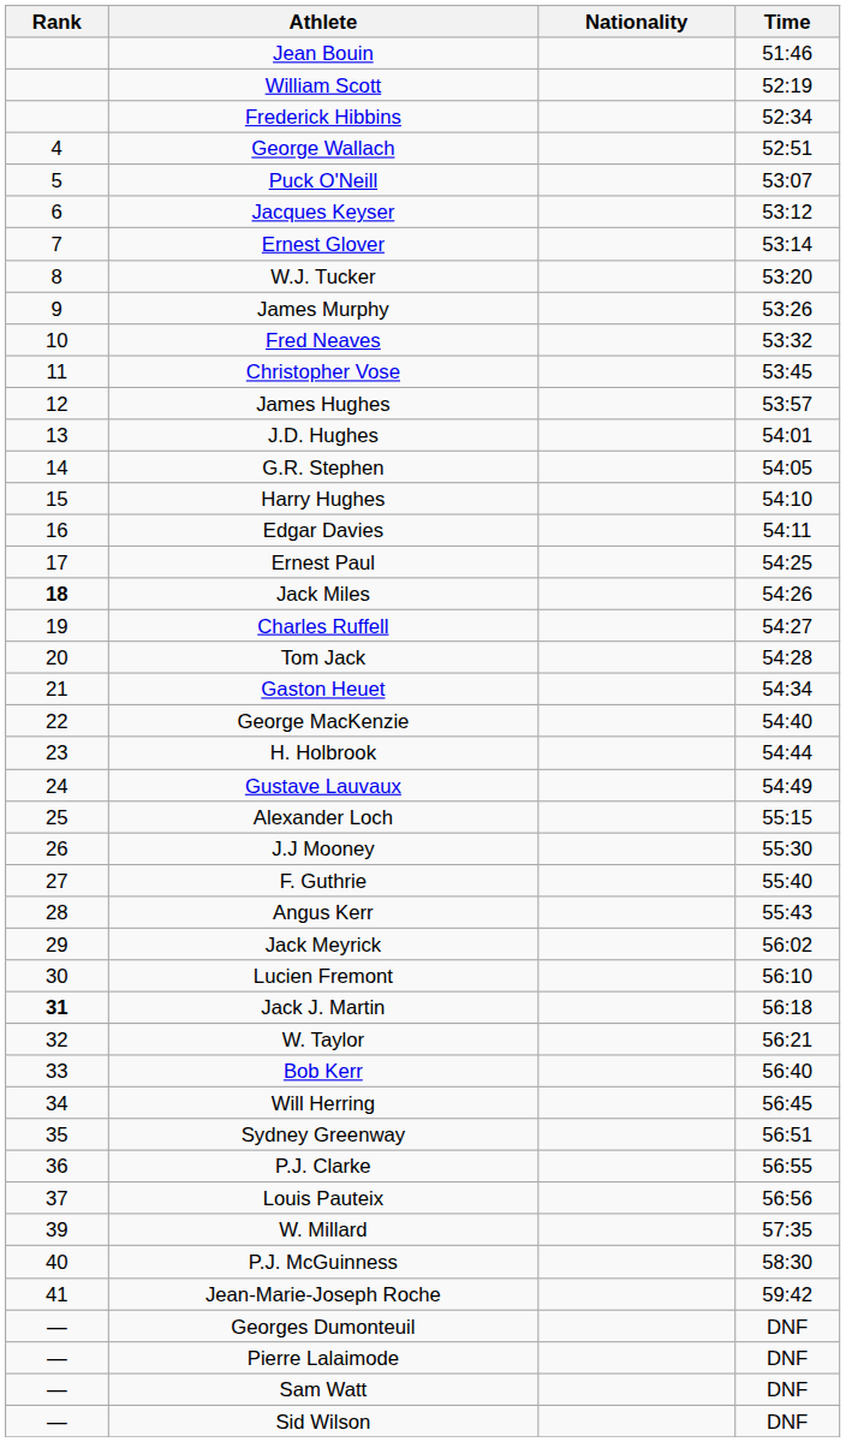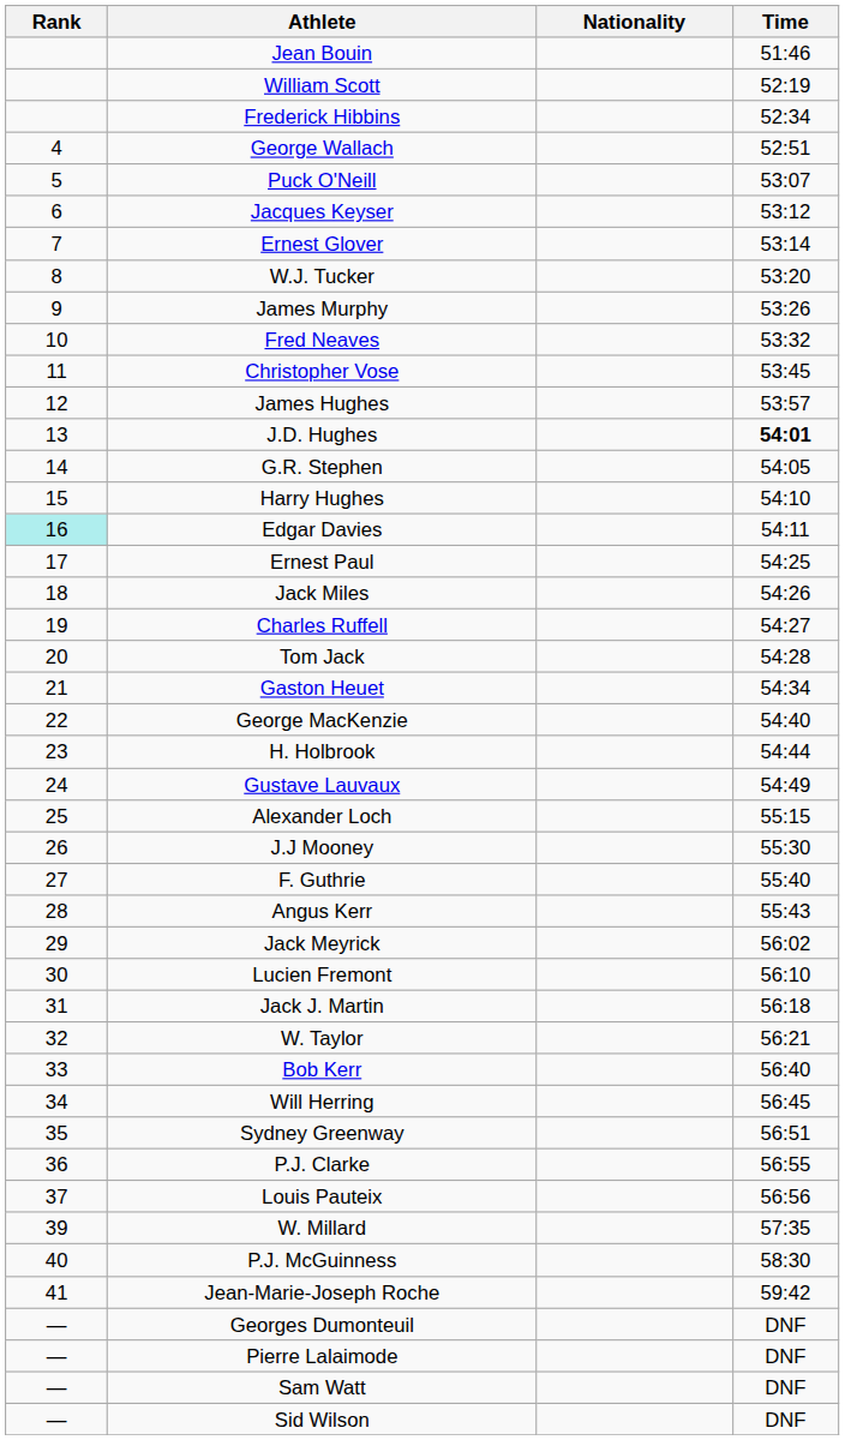J.D. Hughes | Time: normal -> bold
Edgar Davies | Rank: no background -> paleturquoise background
Jack Miles | Rank: bold -> normal
Jack J. Martin | Rank: bold -> normal
